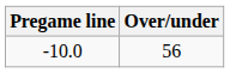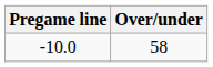-10.0 | Over/under: 56 -> 58
